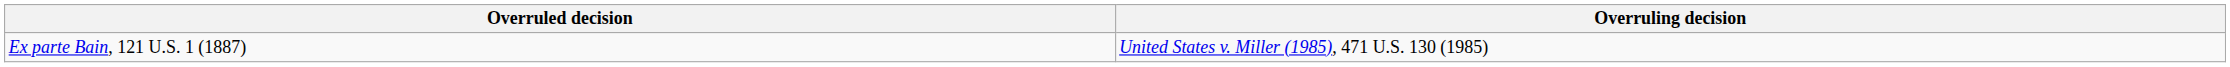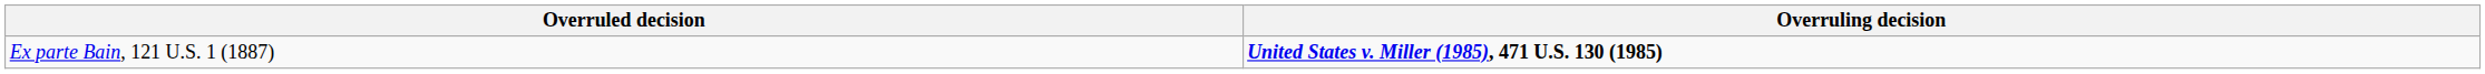Ex parte Bain, 121 U.S. 1 (1887) | Overruling decision: normal -> bold
